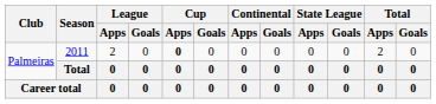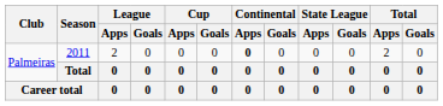Palmeiras / 2011 | Cup / Apps: bold -> normal
Palmeiras / 2011 | Continental / Apps: normal -> bold
